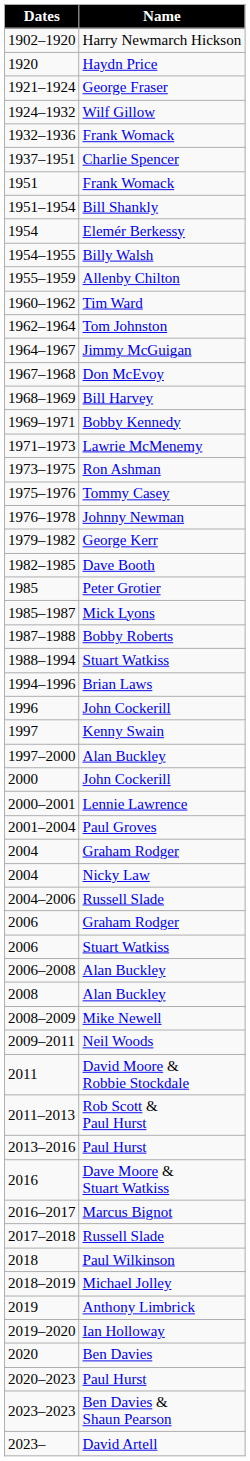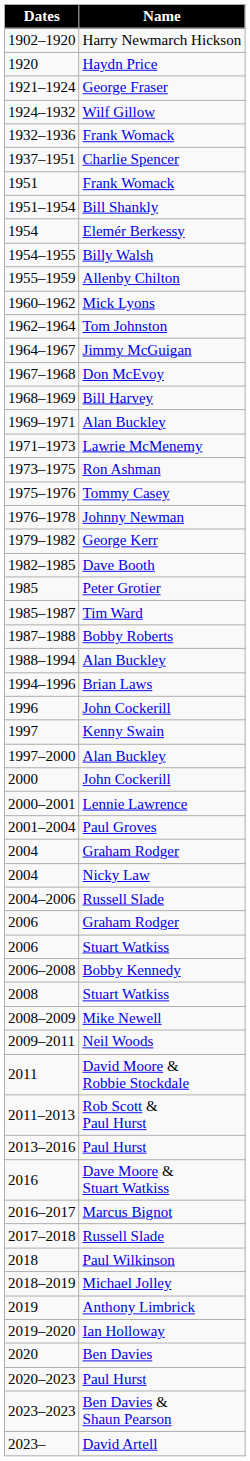row 13 | Name: Tim Ward -> Mick Lyons
row 18 | Name: Bobby Kennedy -> Alan Buckley
row 26 | Name: Mick Lyons -> Tim Ward
row 28 | Name: Stuart Watkiss -> Alan Buckley
row 41 | Name: Alan Buckley -> Bobby Kennedy
row 42 | Name: Alan Buckley -> Stuart Watkiss
